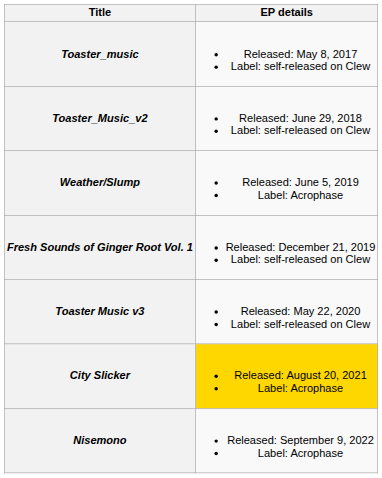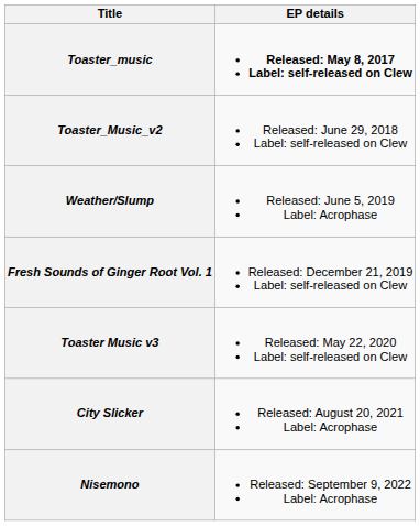Toaster_music | EP details: normal -> bold
City Slicker | EP details: gold background -> no background
